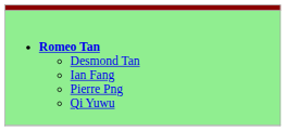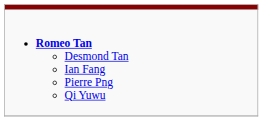row 2 | column 1: lightgreen background -> no background
